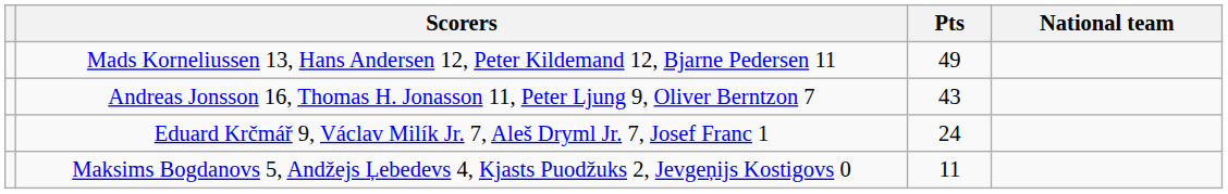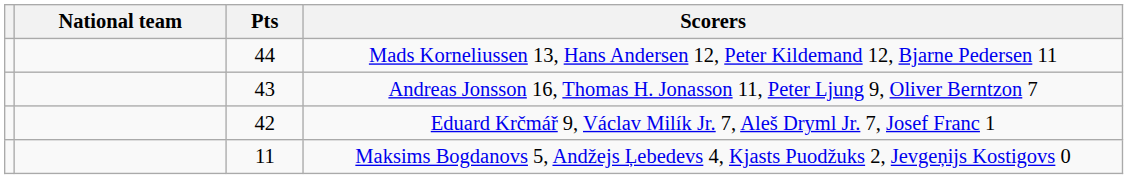columns swapped: National team <-> Scorers
row 2 | Pts: 49 -> 44
row 4 | Pts: 24 -> 42
